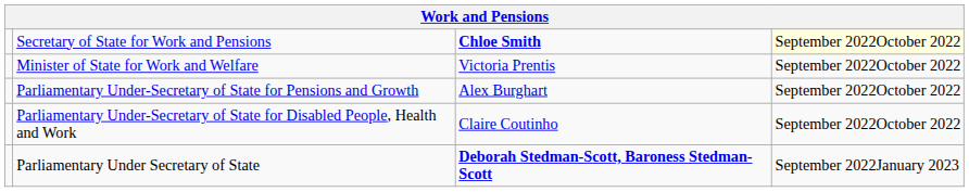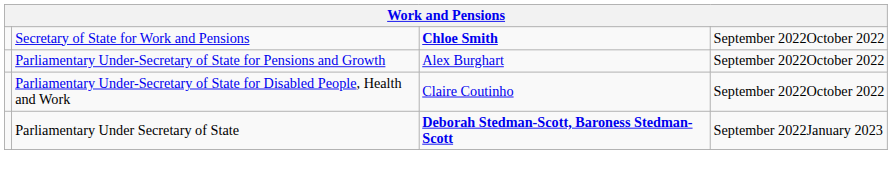Secretary of State for Work and Pensions | column 4: lightyellow background -> no background
- row: Minister of State for Work and Welfare | Victoria Prentis | September 2022October 2022
